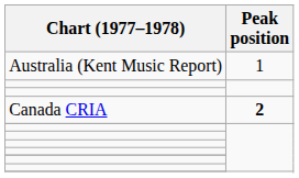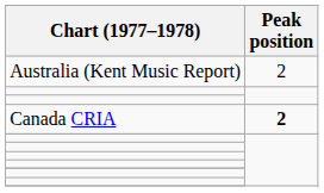row 2 | Peak position: 1 -> 2
